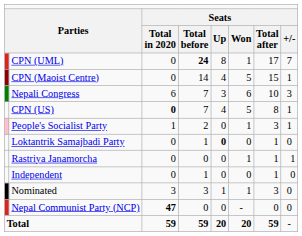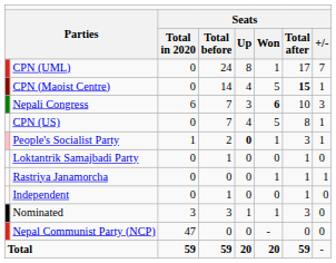CPN (UML) | column 4: bold -> normal
CPN (Maoist Centre) | column 7: normal -> bold
Nepali Congress | column 6: normal -> bold
CPN (US) | column 3: bold -> normal
People's Socialist Party | column 5: normal -> bold
Loktantrik Samajbadi Party | column 5: bold -> normal
Nepal Communist Party (NCP) | column 3: bold -> normal
